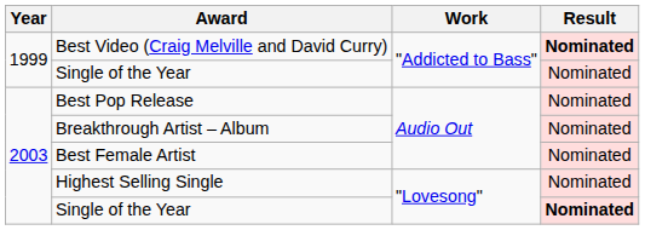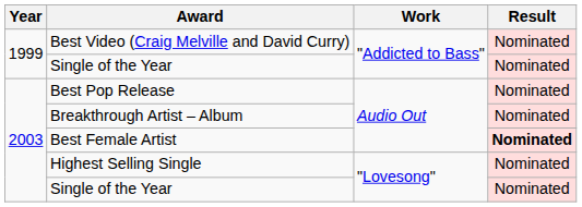Best Video (Craig Melville and David Curry) | Result: bold -> normal
Best Female Artist | Result: normal -> bold
Single of the Year / "Lovesong" | Result: bold -> normal
